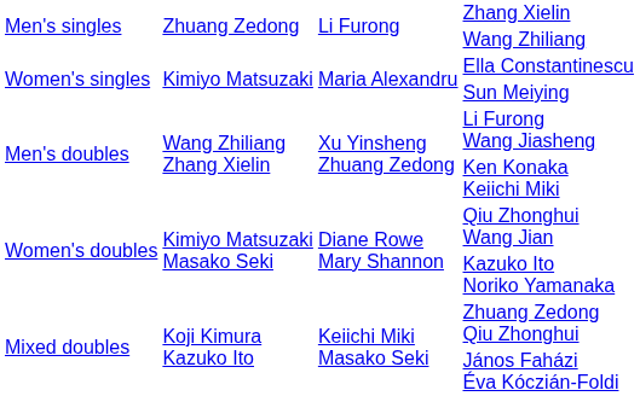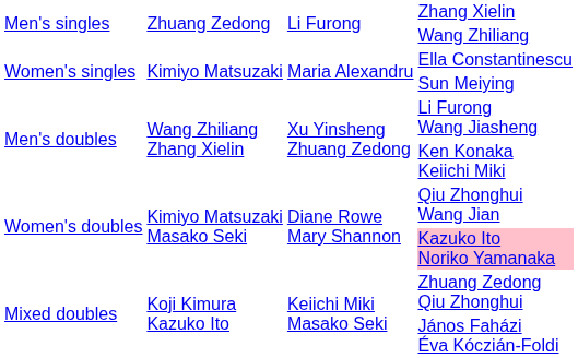Kazuko Ito Noriko Yamanaka | column 4: no background -> pink background
